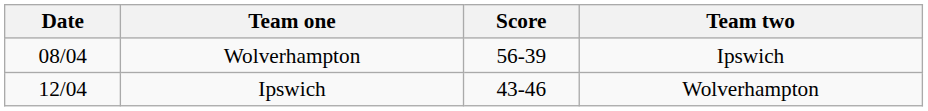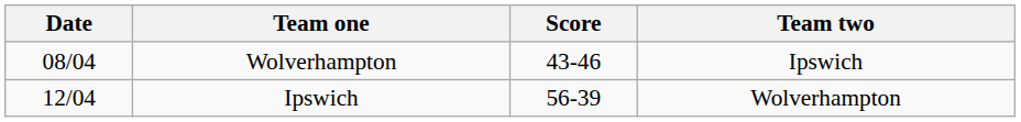row 2 | Score: 56-39 -> 43-46
row 3 | Score: 43-46 -> 56-39
